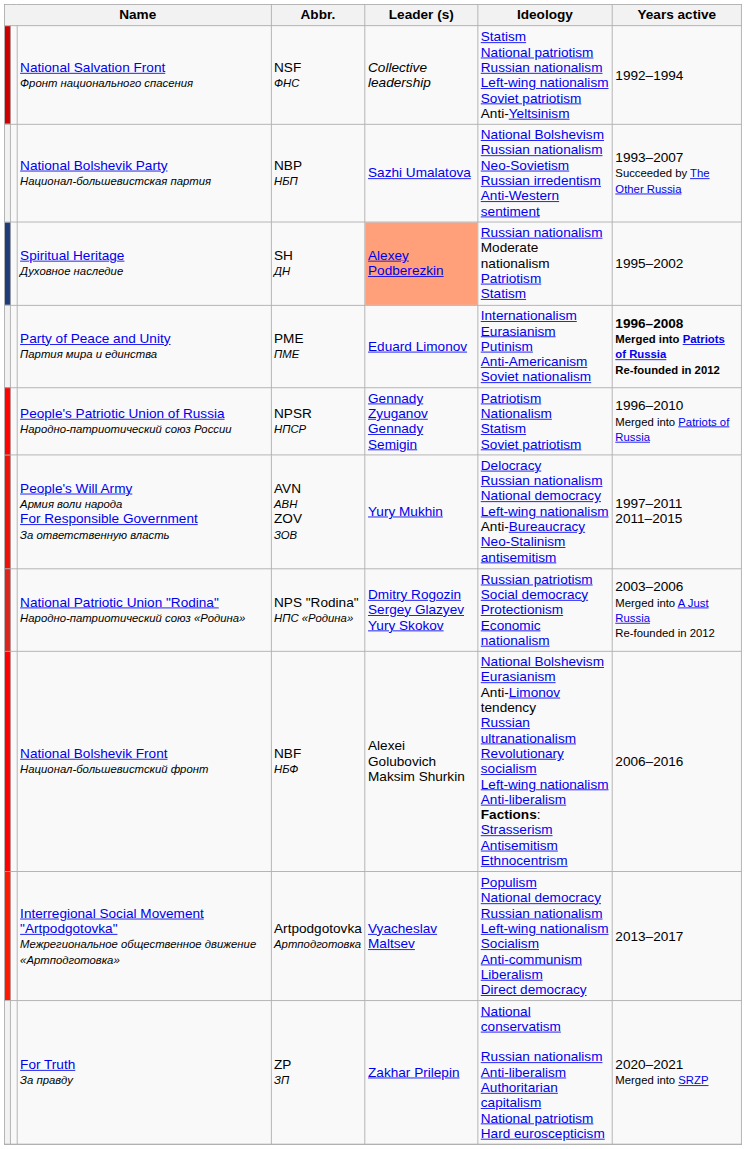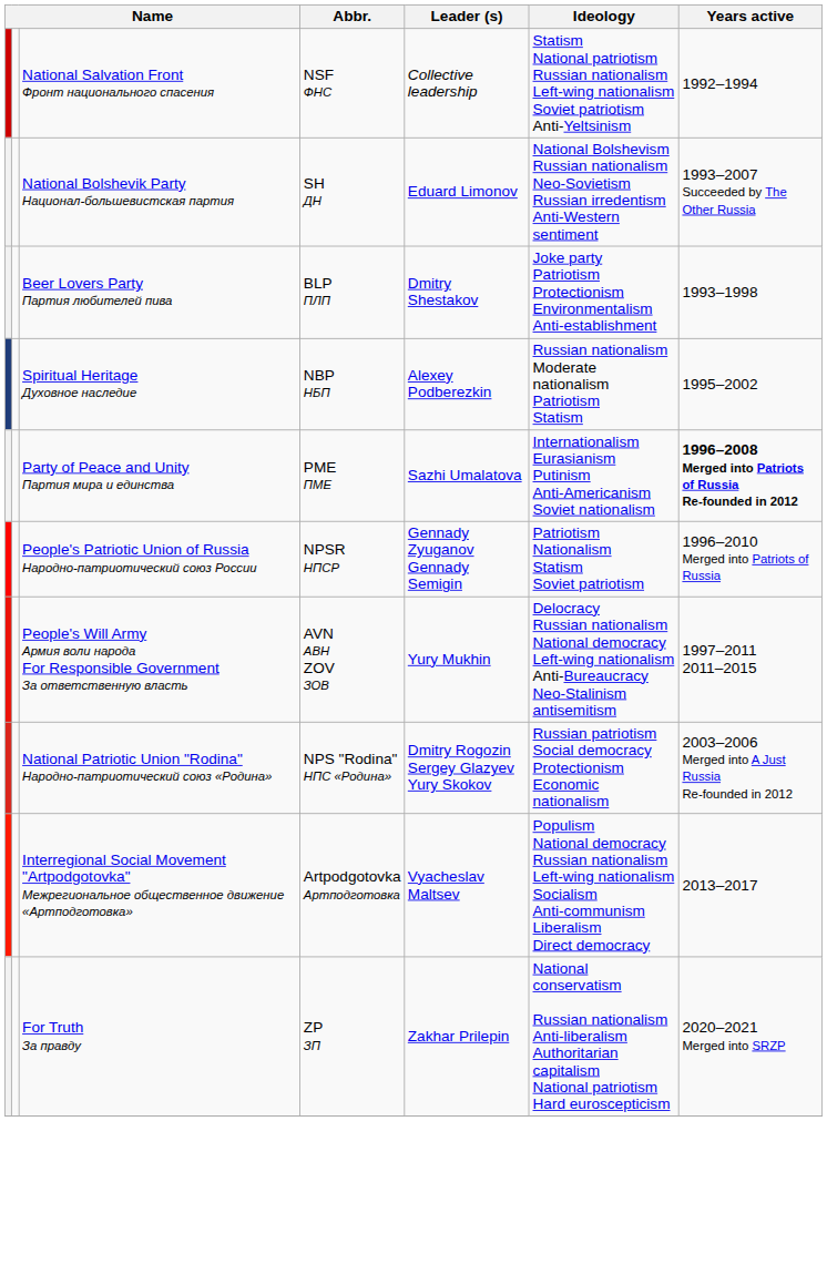National Bolshevik Party Национал-большевистская партия | Abbr.: NBP НБП -> SH ДН
National Bolshevik Party Национал-большевистская партия | Leader (s): Sazhi Umalatova -> Eduard Limonov
+ row: Beer Lovers Party Партия любителей пива | BLP ПЛП | Dmitry Shestakov | Joke party Patriotism Protectionism Environmentalism Anti-establishment | 1993–1998
Spiritual Heritage Духовное наследие | Abbr.: SH ДН -> NBP НБП
Spiritual Heritage Духовное наследие | Leader (s): lightsalmon background -> no background
Party of Peace and Unity Партия мира и единства | Leader (s): Eduard Limonov -> Sazhi Umalatova
- row: National Bolshevik Front Национал-большевистский фронт | NBF НБФ | Alexei Golubovich Maksim Shurkin | National Bolshevism Eurasianism Anti-Limonov tendency Russian ultranationalism Revolutionary socialism Left-wing nationalism Anti-liberalism Factions: Strasserism Antisemitism Ethnocentrism | 2006–2016
